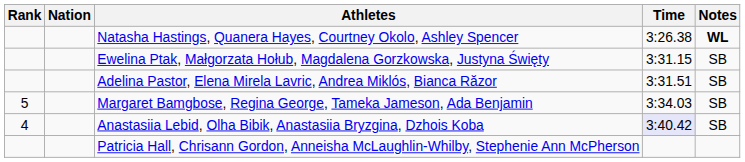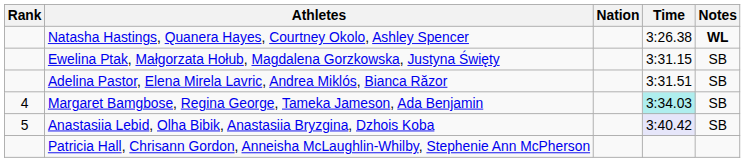columns swapped: Nation <-> Athletes
row 5 | Rank: 5 -> 4
row 5 | Time: no background -> paleturquoise background
row 6 | Rank: 4 -> 5
